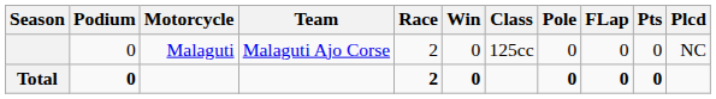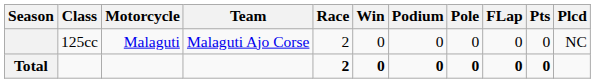columns swapped: Class <-> Podium
